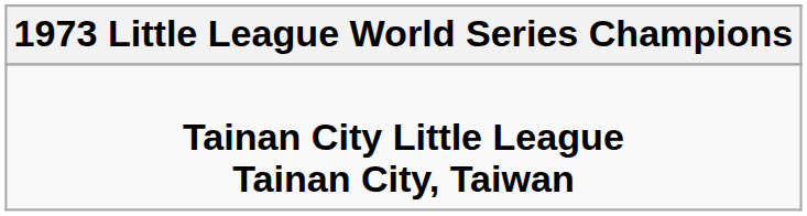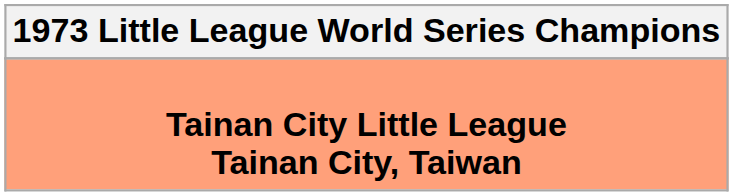row 2 | column 1: no background -> lightsalmon background
